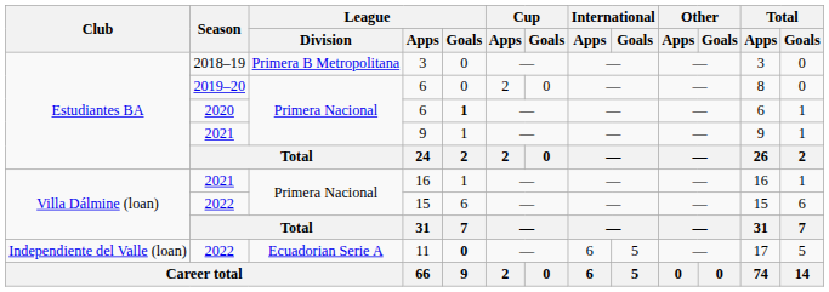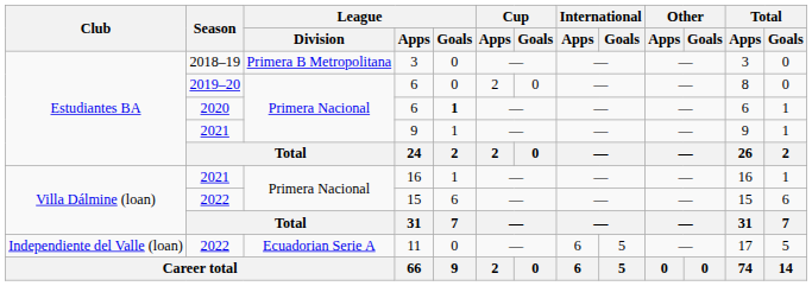11 | League / Goals: bold -> normal
